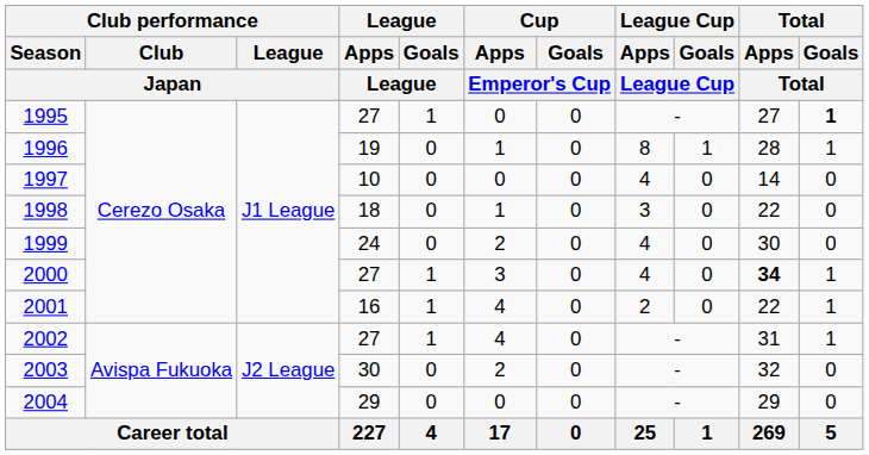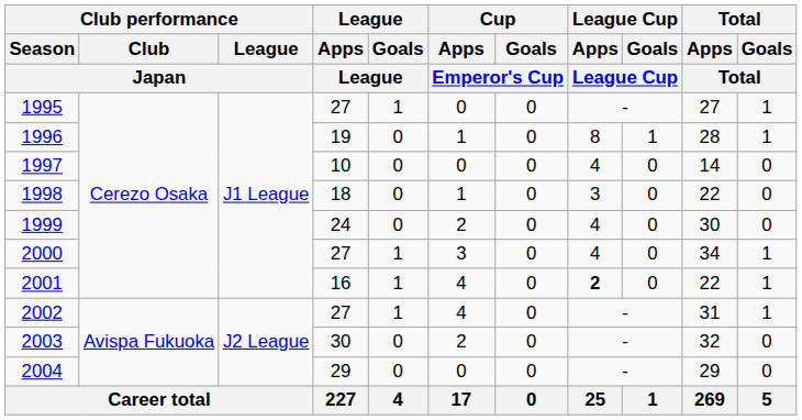1995 | Total / Goals / Total: bold -> normal
2000 | Total / Apps / Total: bold -> normal
2001 | League Cup / Apps / League Cup: normal -> bold
